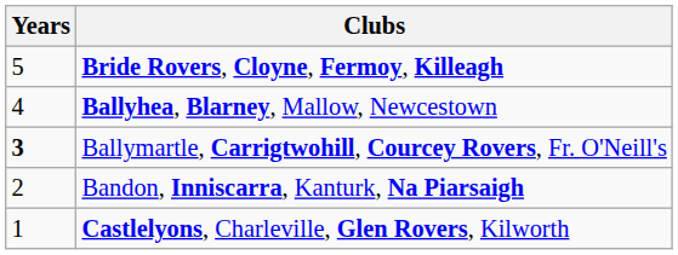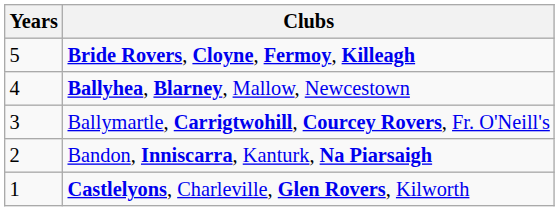Ballymartle, Carrigtwohill, Courcey Rovers, Fr. O'Neill's | Years: bold -> normal
